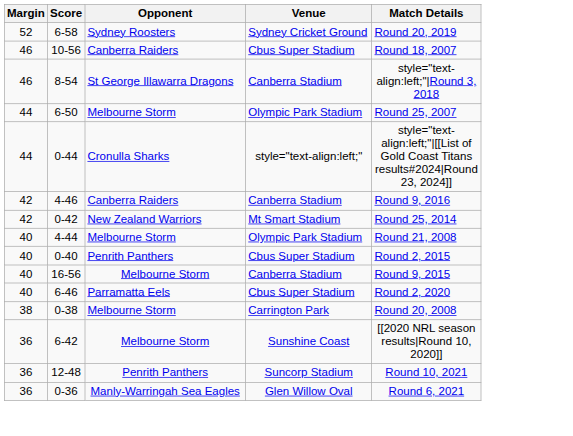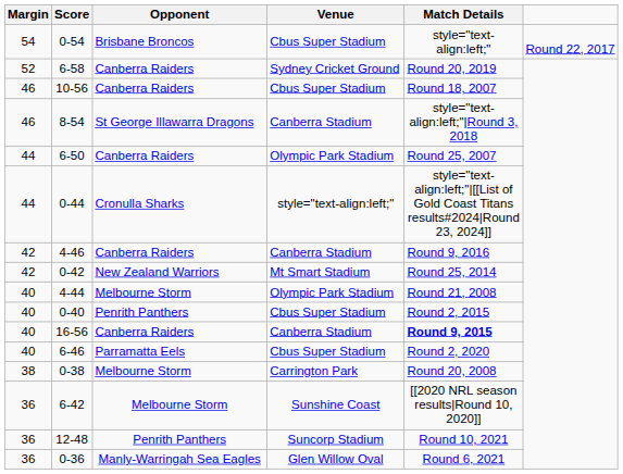+ row: 54 | 0-54 | Brisbane Broncos | Cbus Super Stadium | style="text-align:left;" | Round 22, 2017
6-58 | Opponent: Sydney Roosters -> Canberra Raiders
6-50 | Opponent: Melbourne Storm -> Canberra Raiders
16-56 | Opponent: Melbourne Storm -> Canberra Raiders
16-56 | Match Details: normal -> bold
